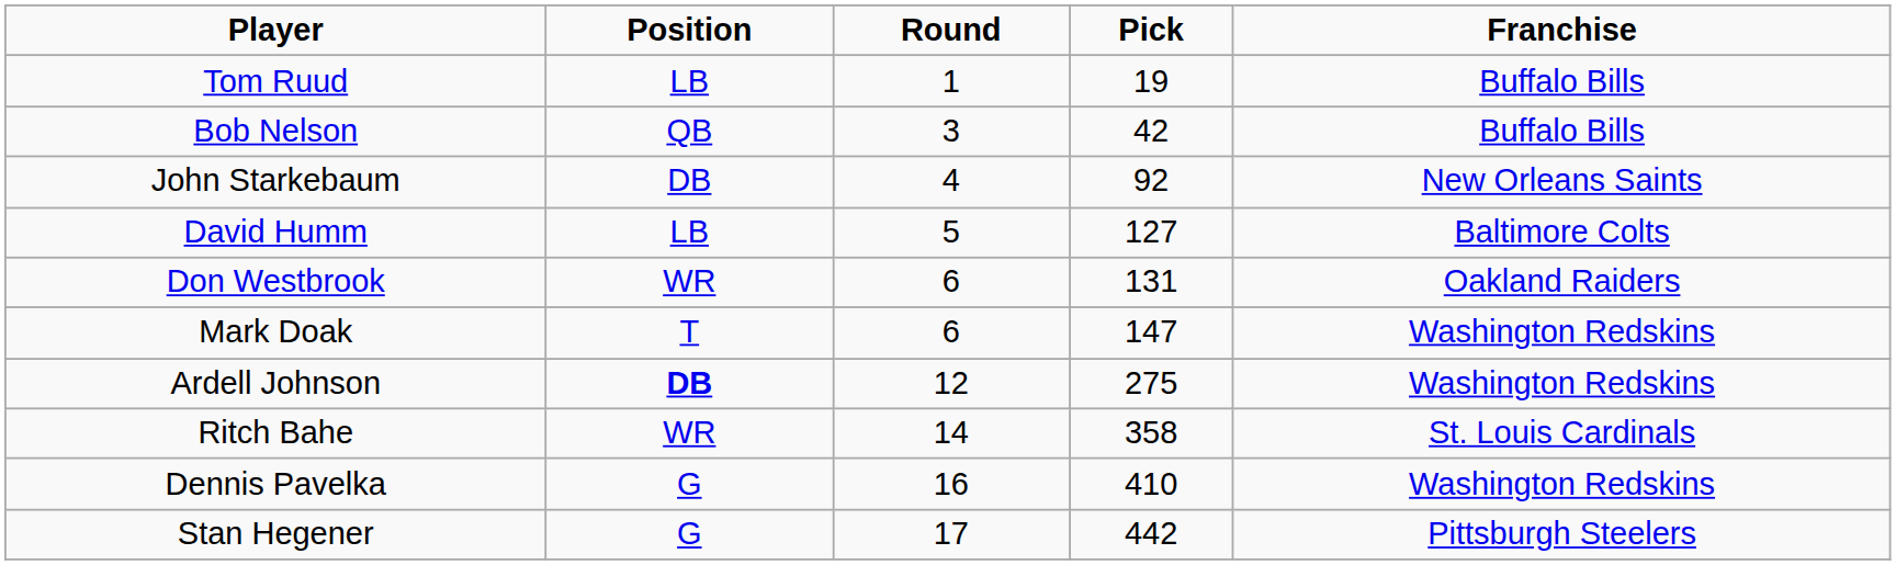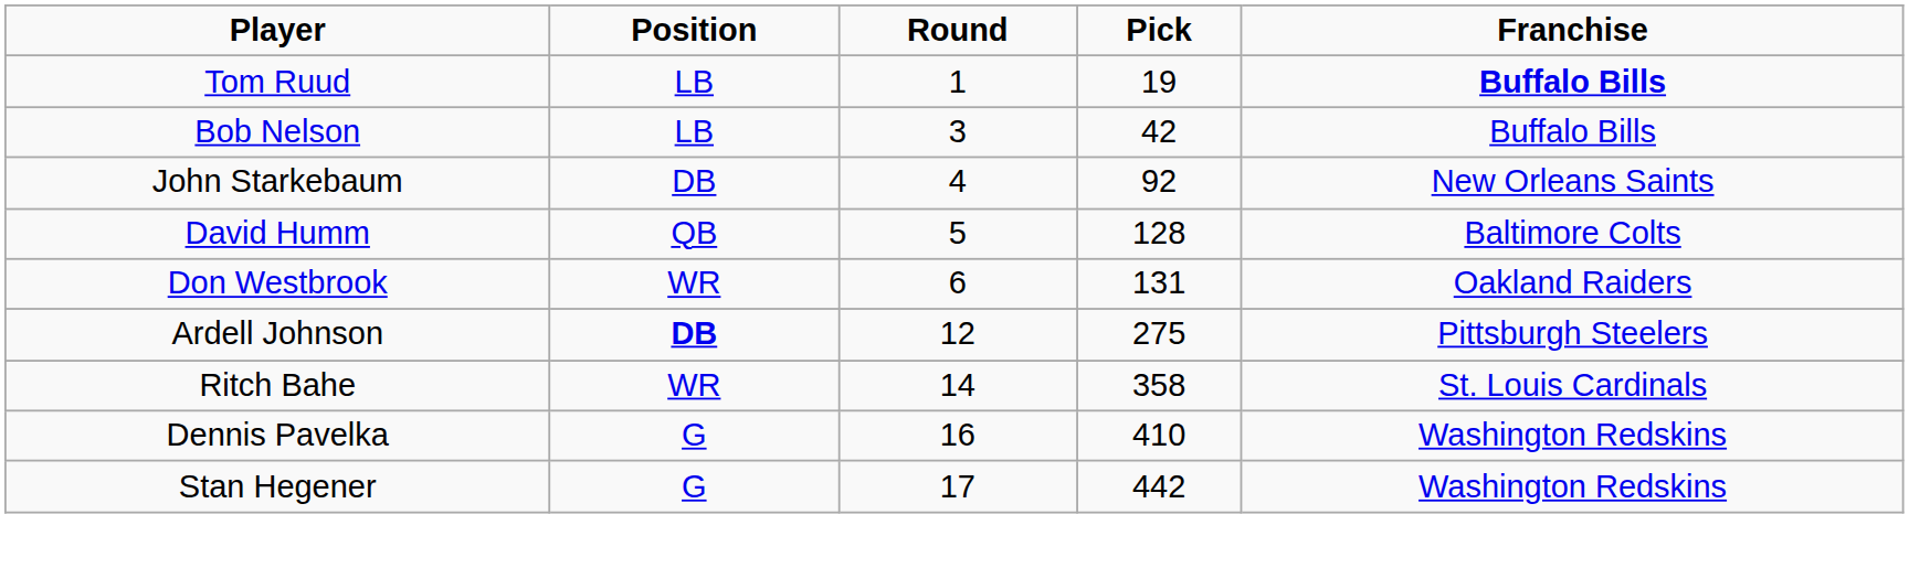Tom Ruud | Franchise: normal -> bold
Bob Nelson | Position: QB -> LB
David Humm | Position: LB -> QB
David Humm | Pick: 127 -> 128
- row: Mark Doak | T | 6 | 147 | Washington Redskins
Ardell Johnson | Franchise: Washington Redskins -> Pittsburgh Steelers
Stan Hegener | Franchise: Pittsburgh Steelers -> Washington Redskins
